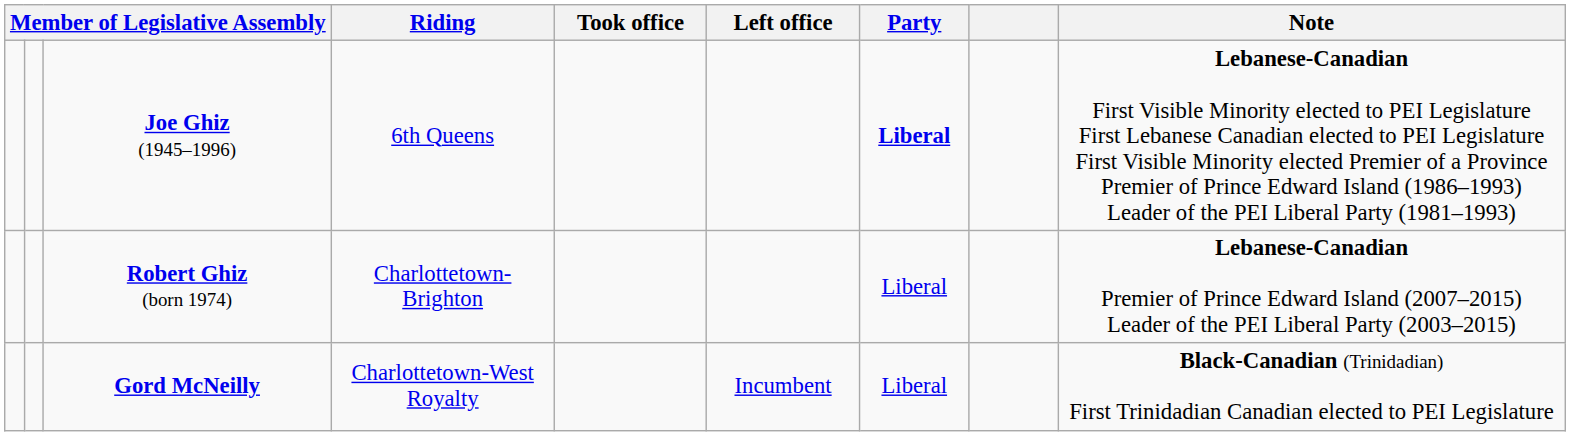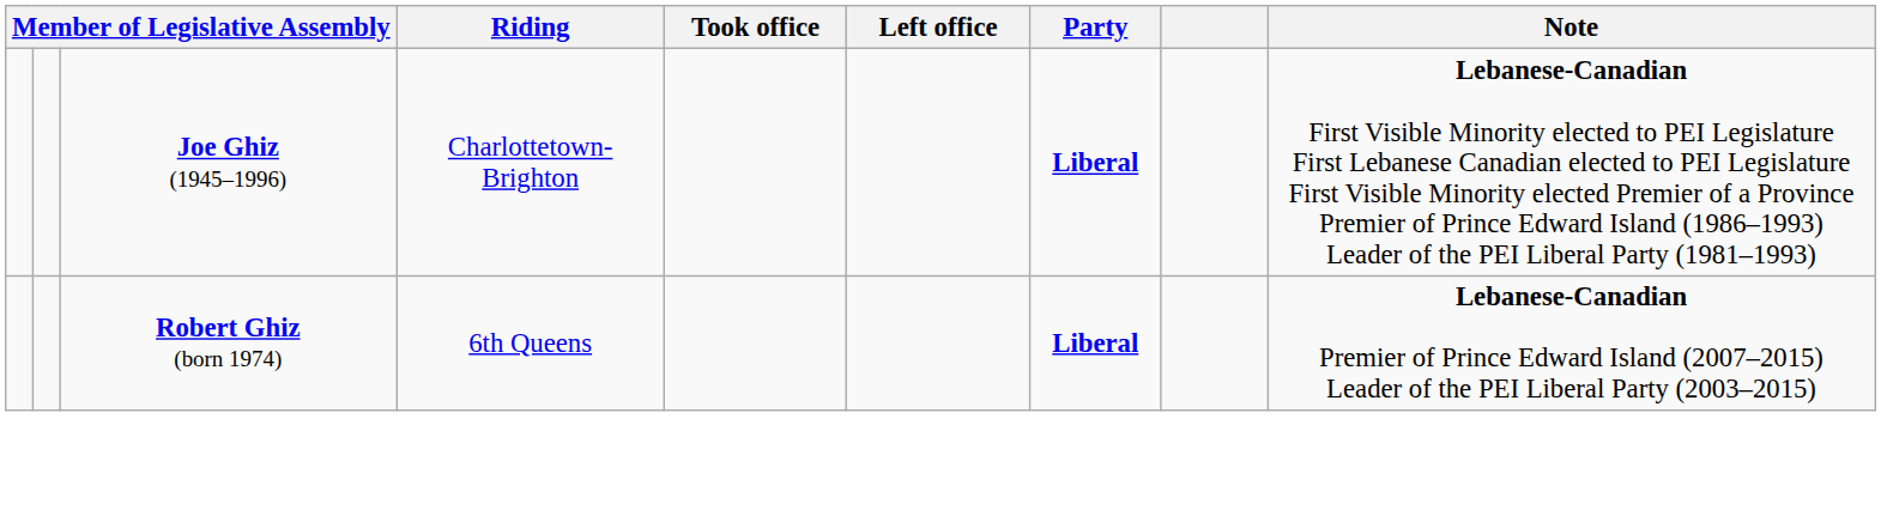Joe Ghiz (1945–1996) | Riding: 6th Queens -> Charlottetown-Brighton
Robert Ghiz (born 1974) | Riding: Charlottetown-Brighton -> 6th Queens
Robert Ghiz (born 1974) | Party: normal -> bold
- row: Gord McNeilly | Charlottetown-West Royalty | Incumbent | Liberal | Black-Canadian (Trinidadian) First Trinidadian Canadian elected to PEI Legislature
